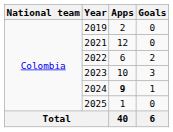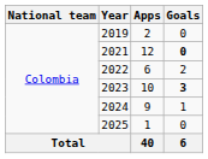2021 | Goals: normal -> bold
2023 | Goals: normal -> bold
2024 | Apps: bold -> normal
